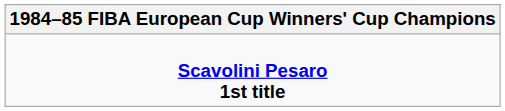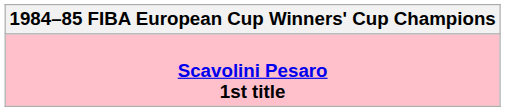row 2 | column 1: no background -> pink background
